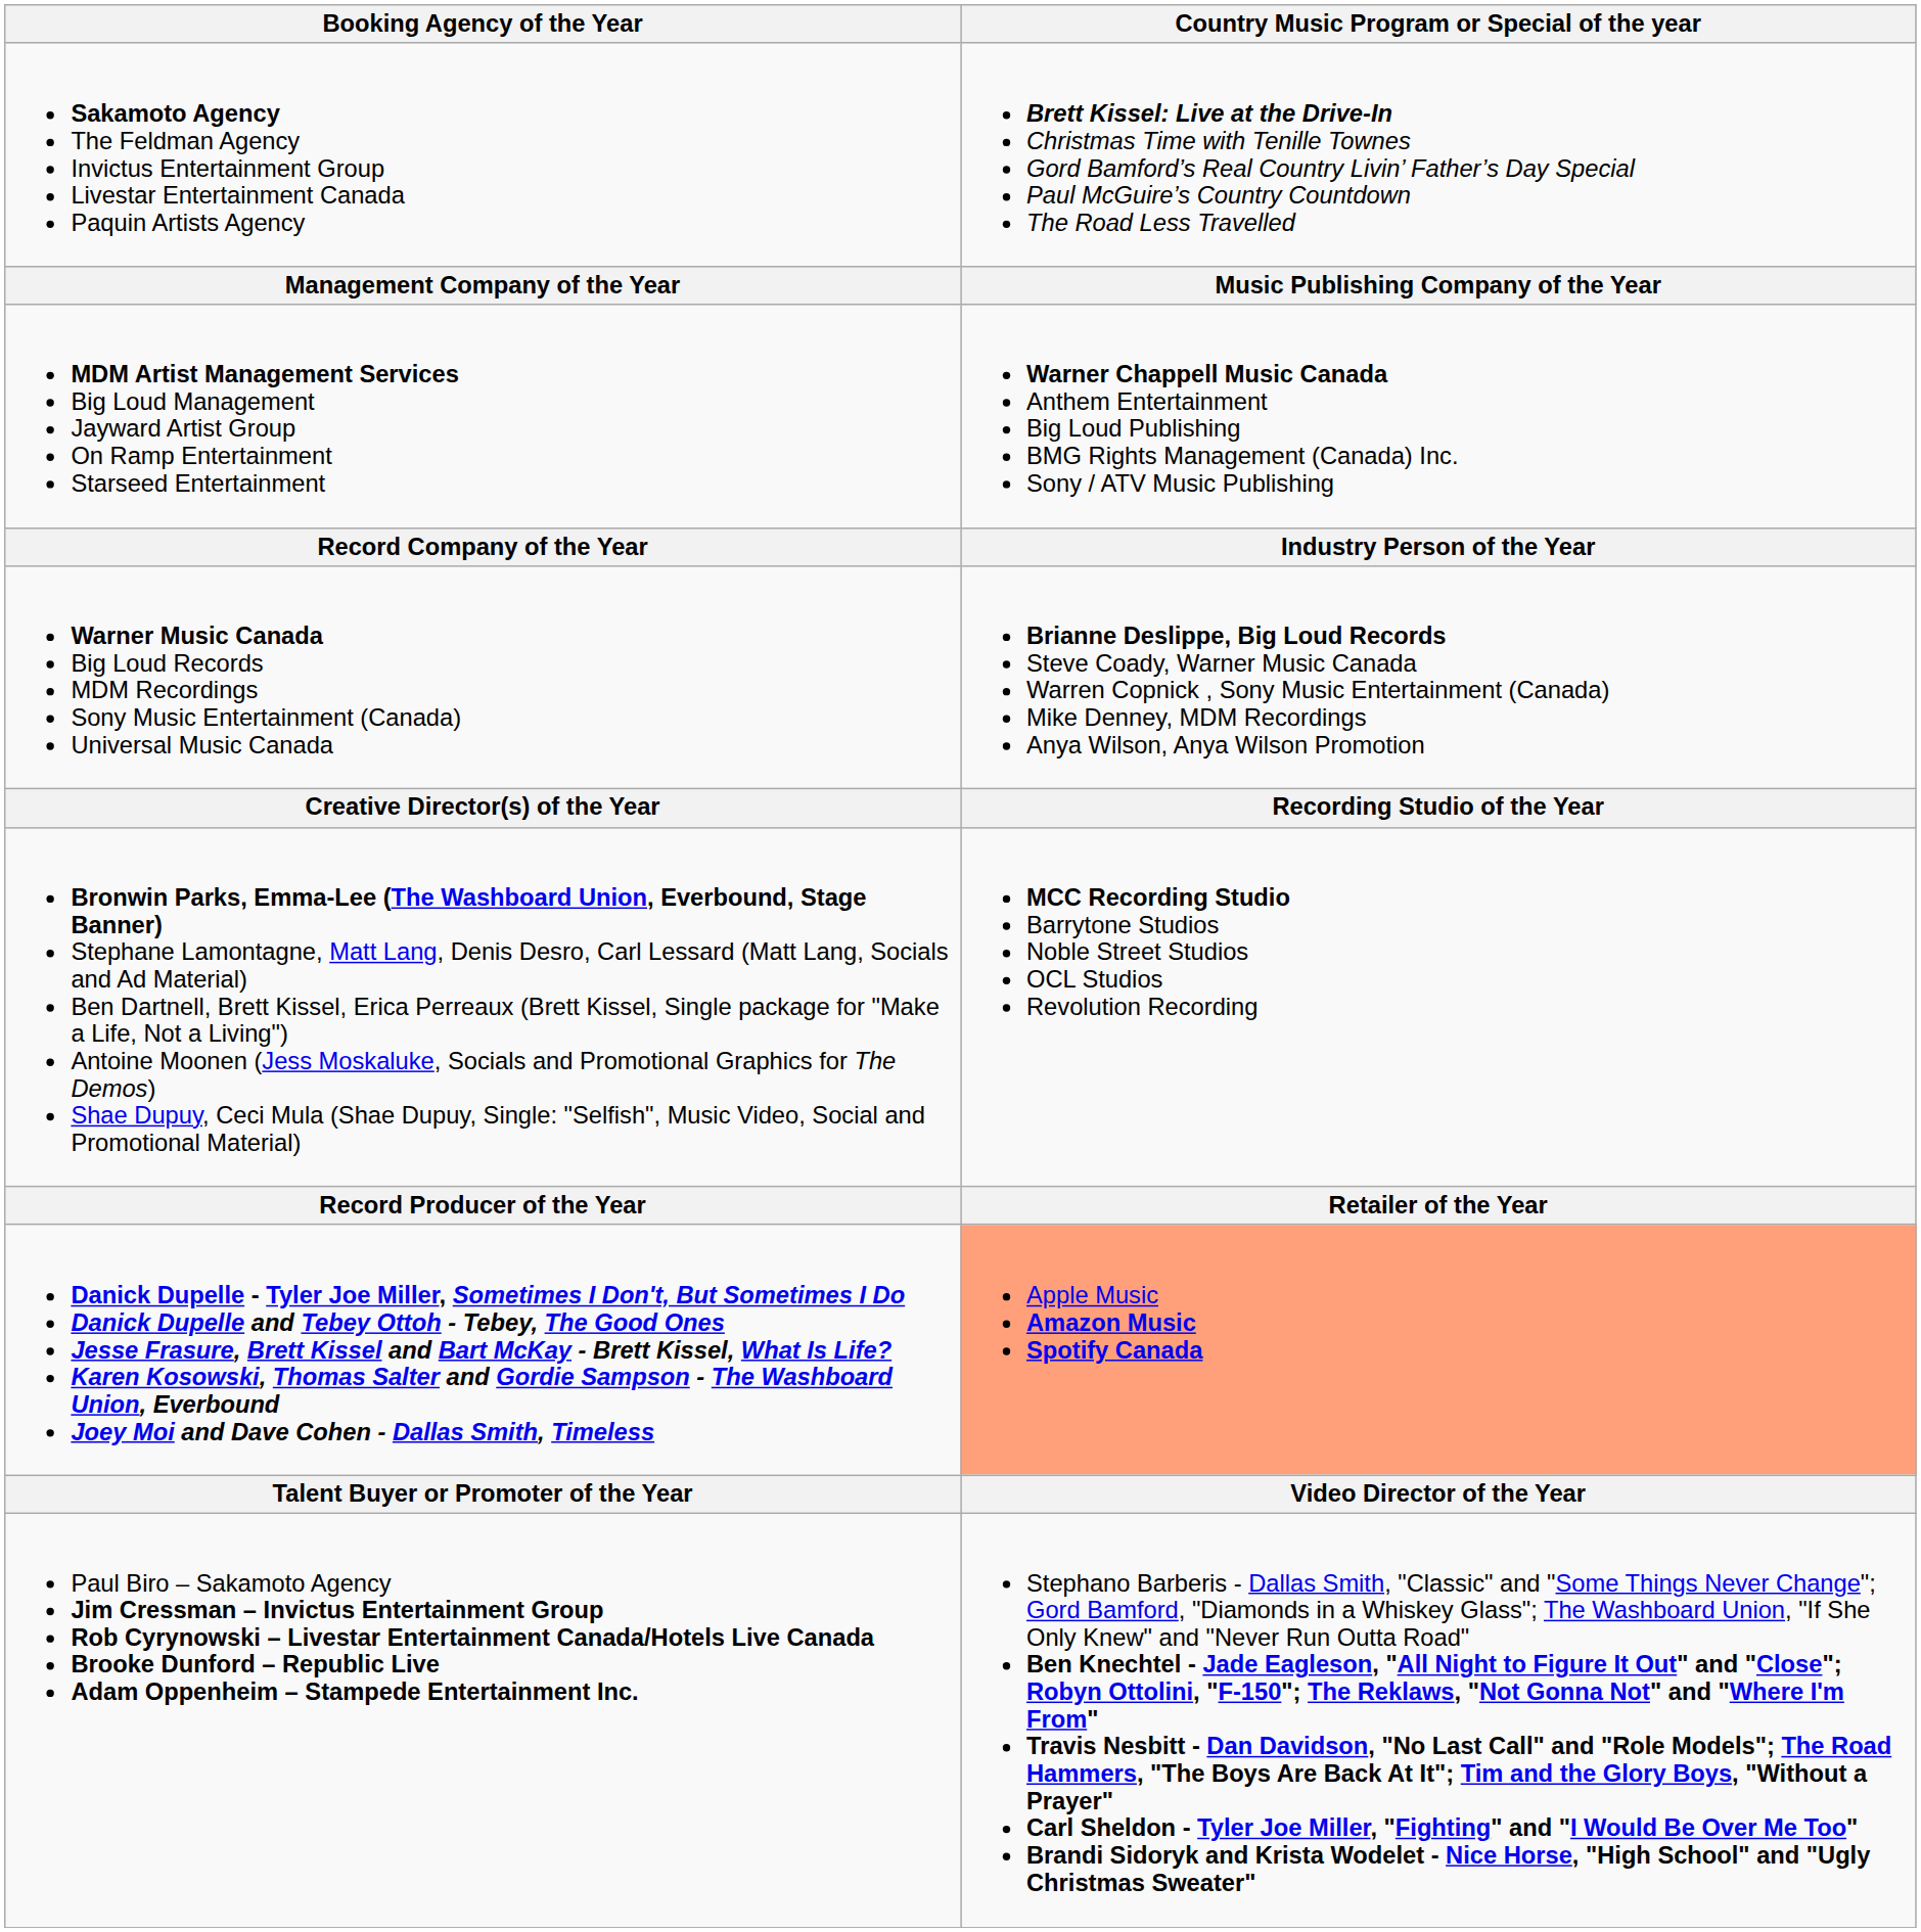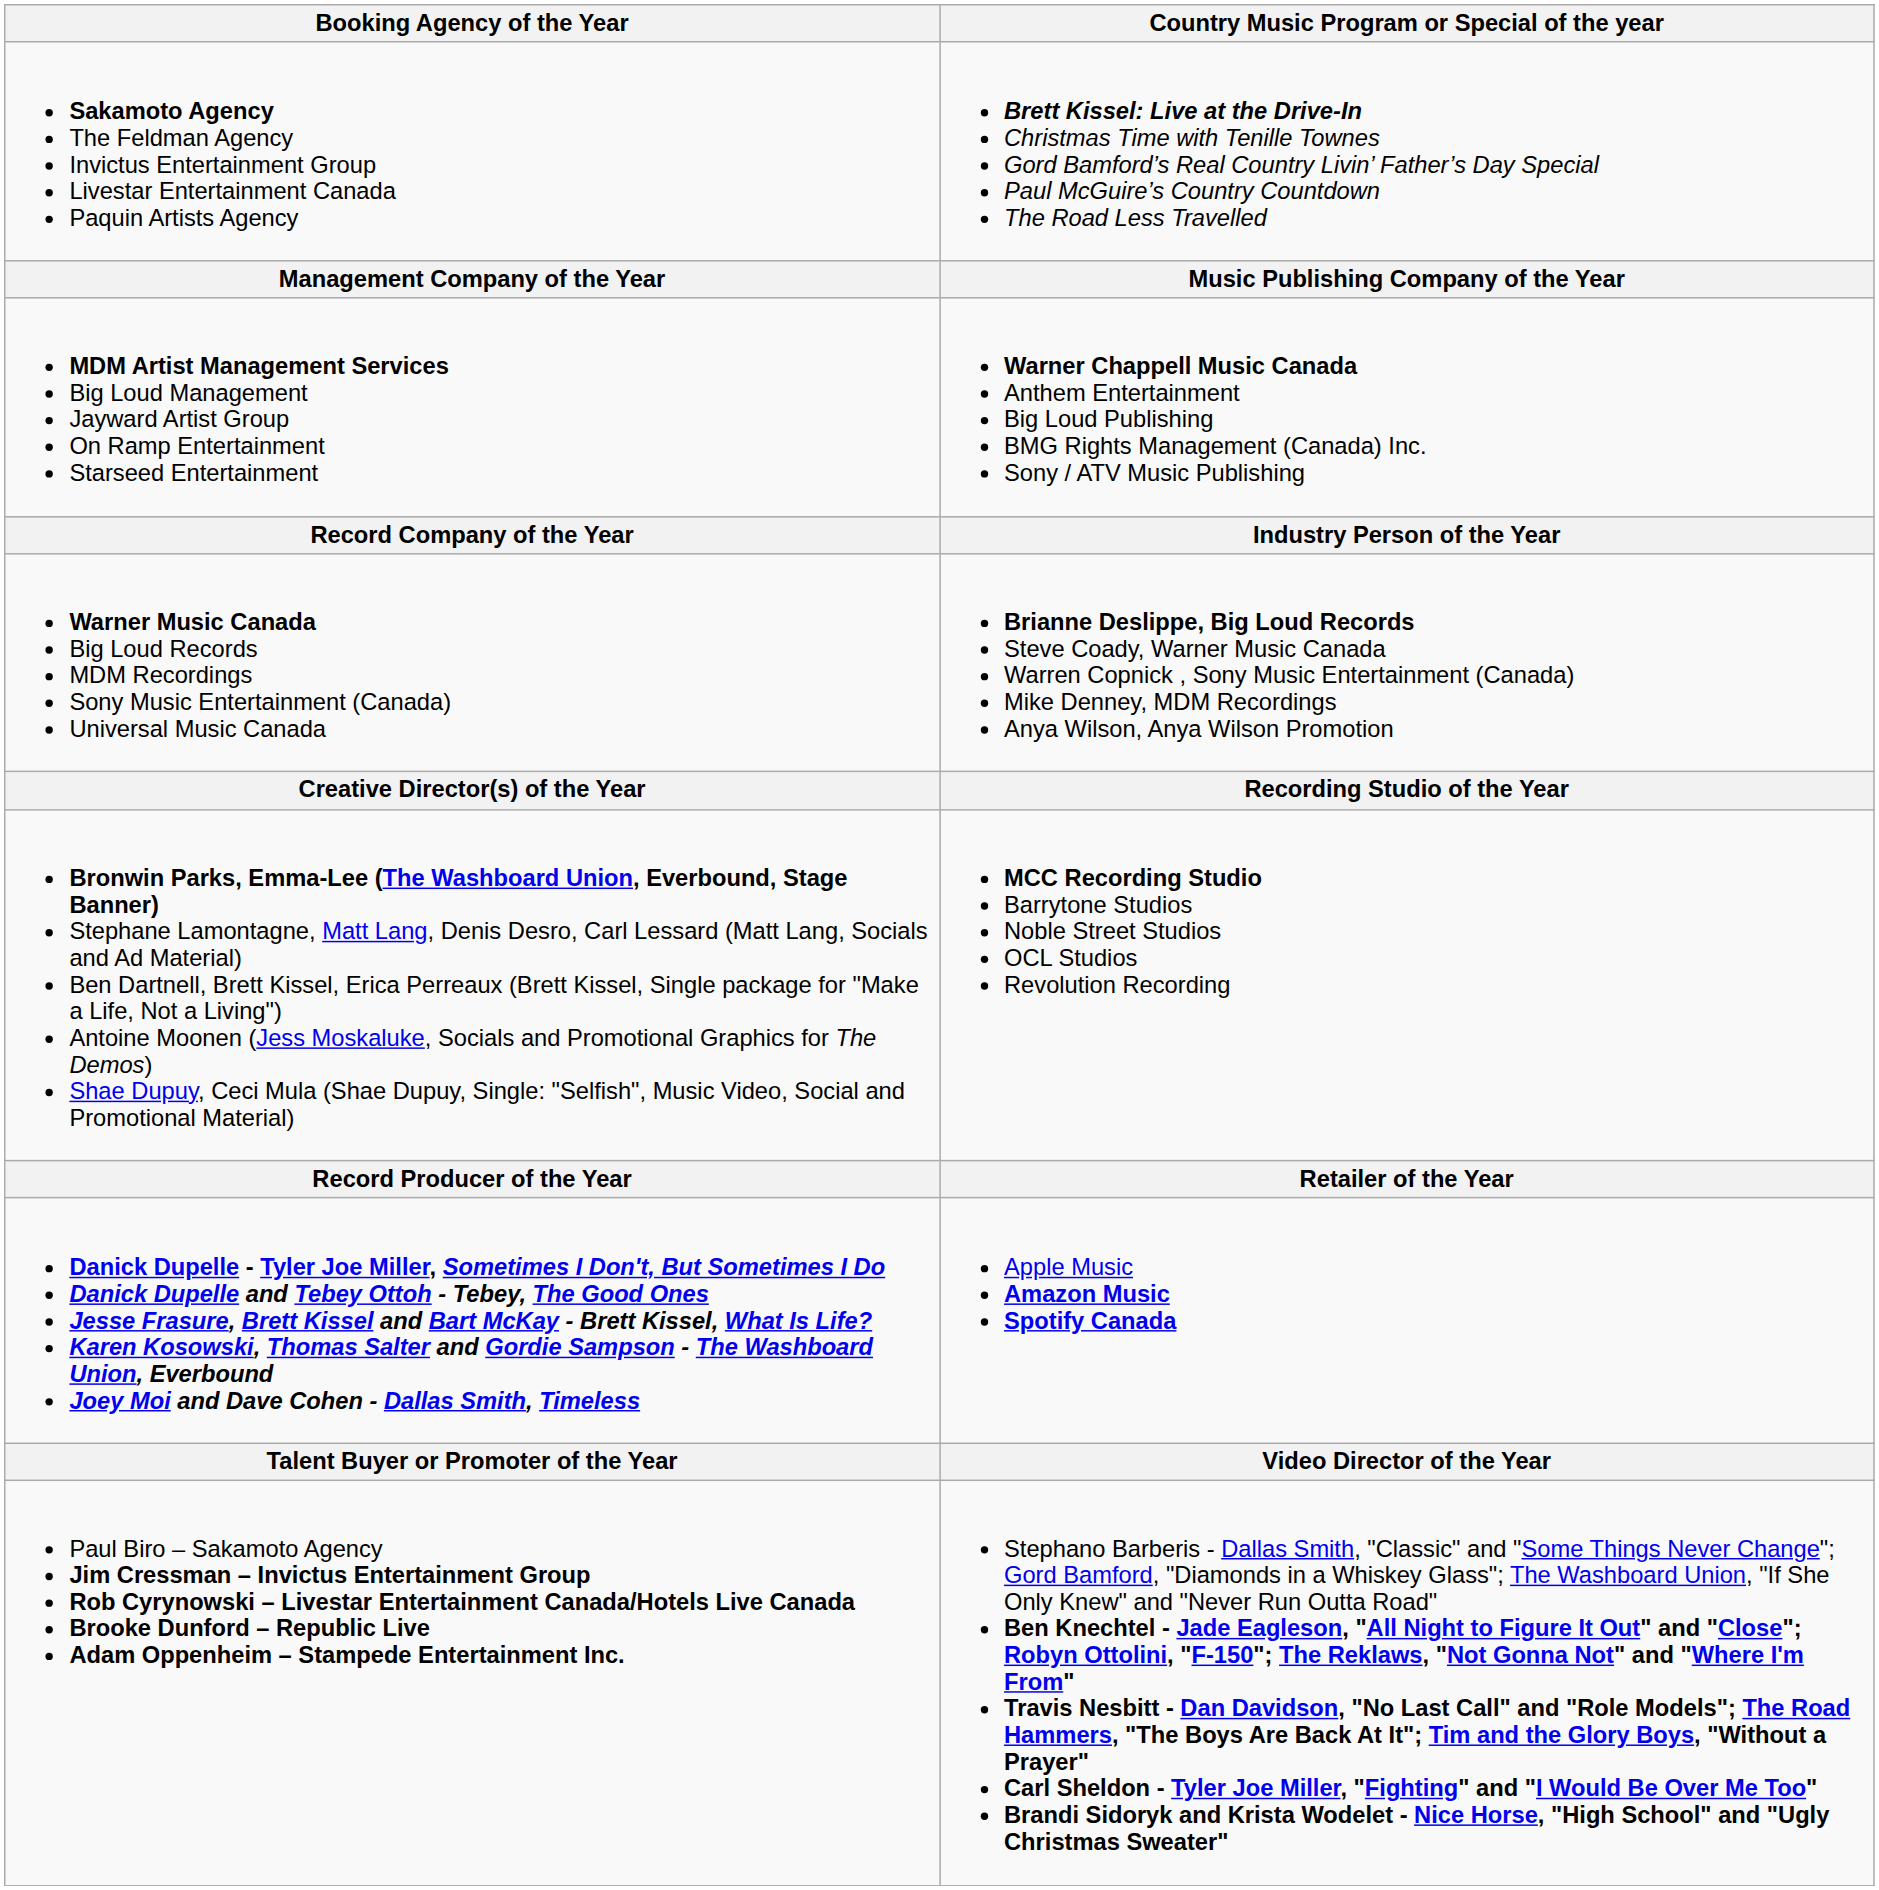row 10 | Country Music Program or Special of the year: lightsalmon background -> no background
